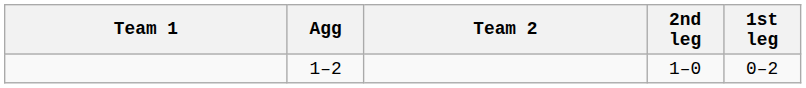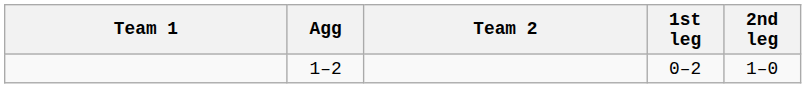columns swapped: 1st leg <-> 2nd leg
